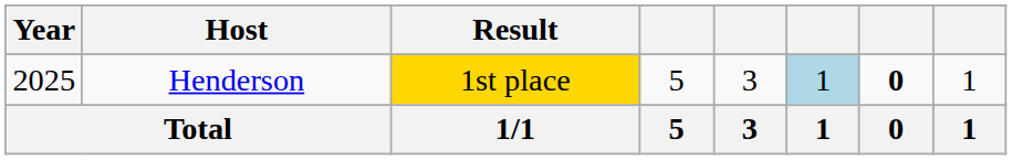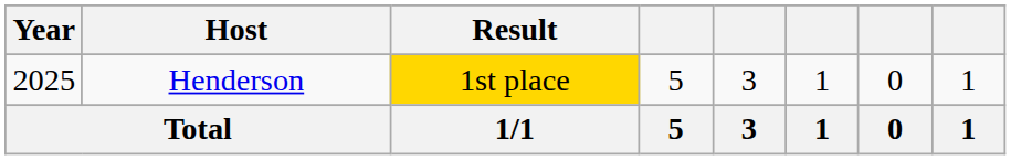Henderson | column 6: lightblue background -> no background
Henderson | column 7: bold -> normal
